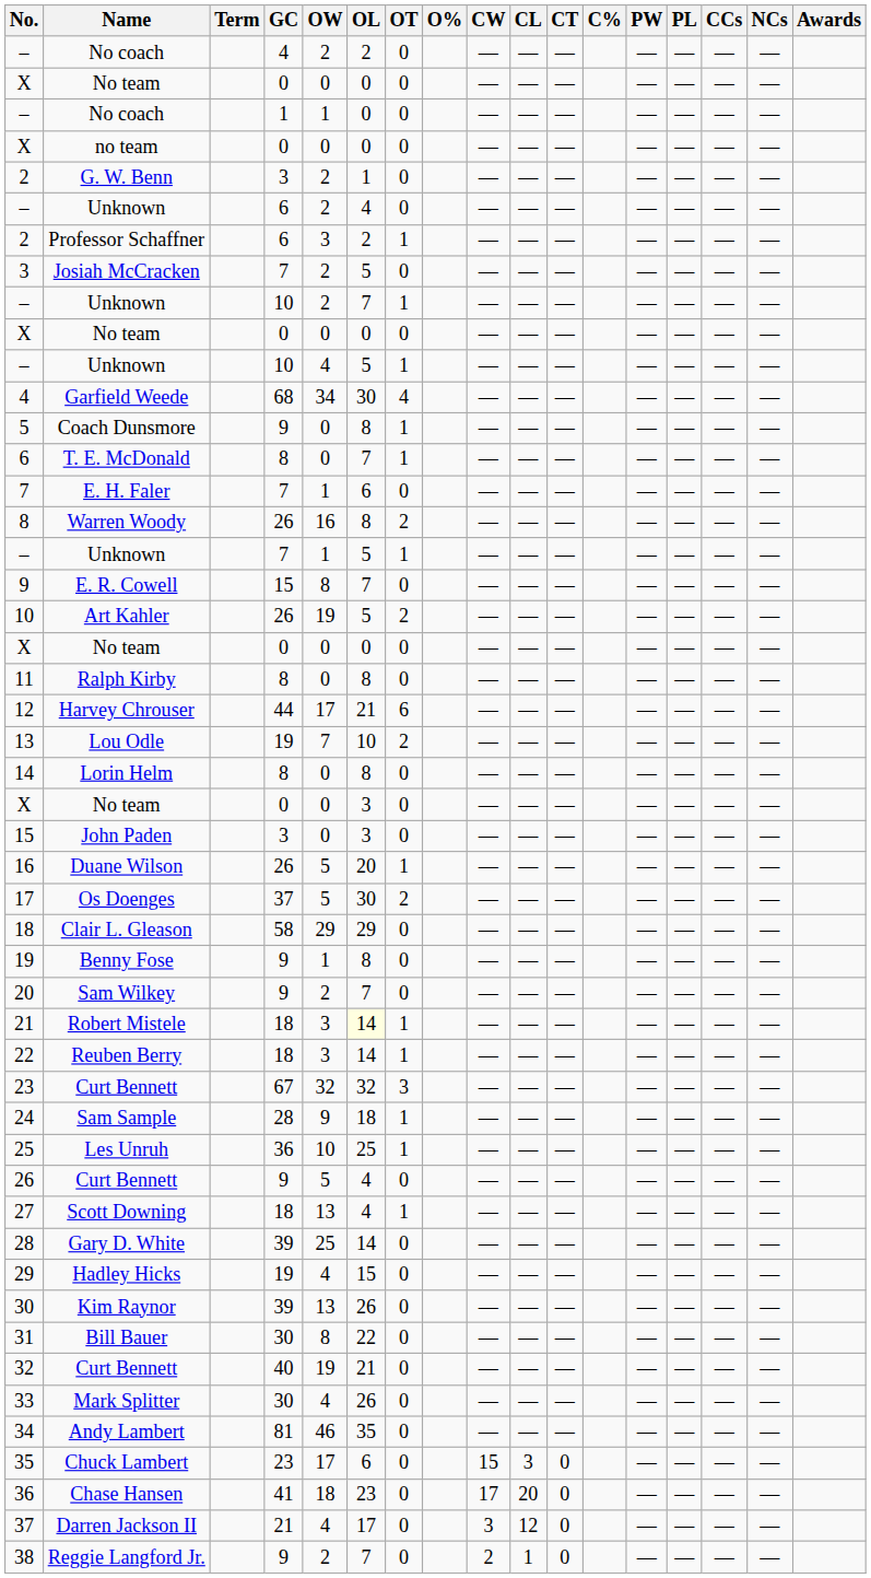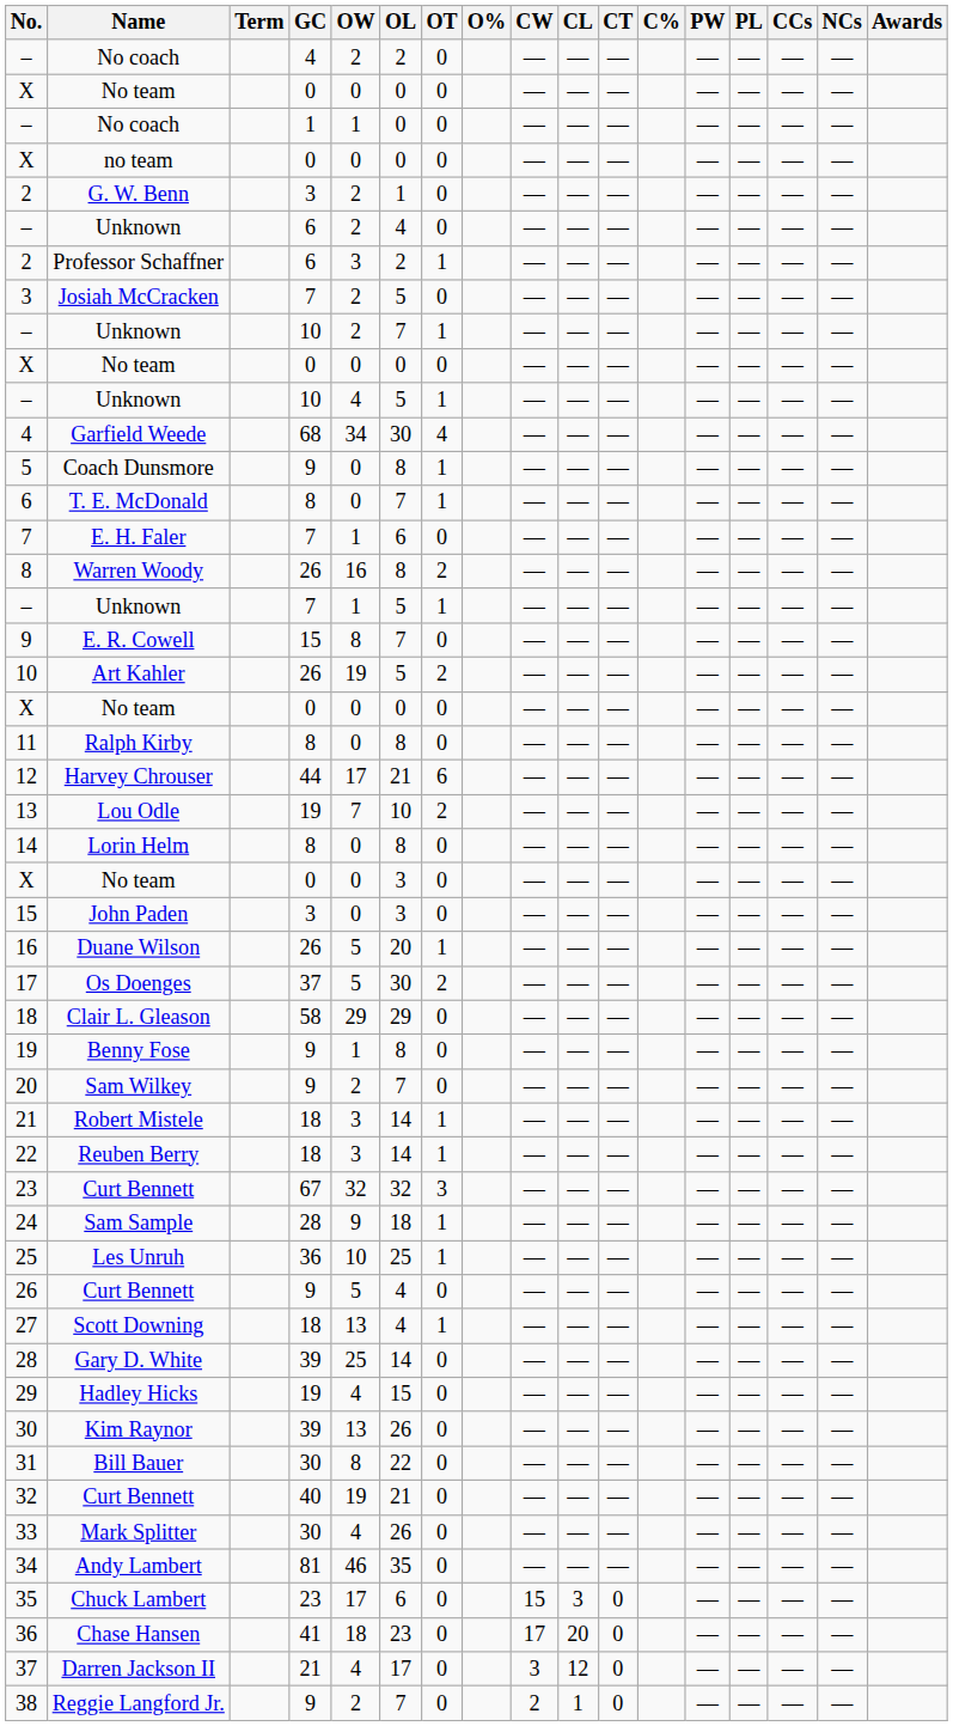Robert Mistele | OL: lightyellow background -> no background
